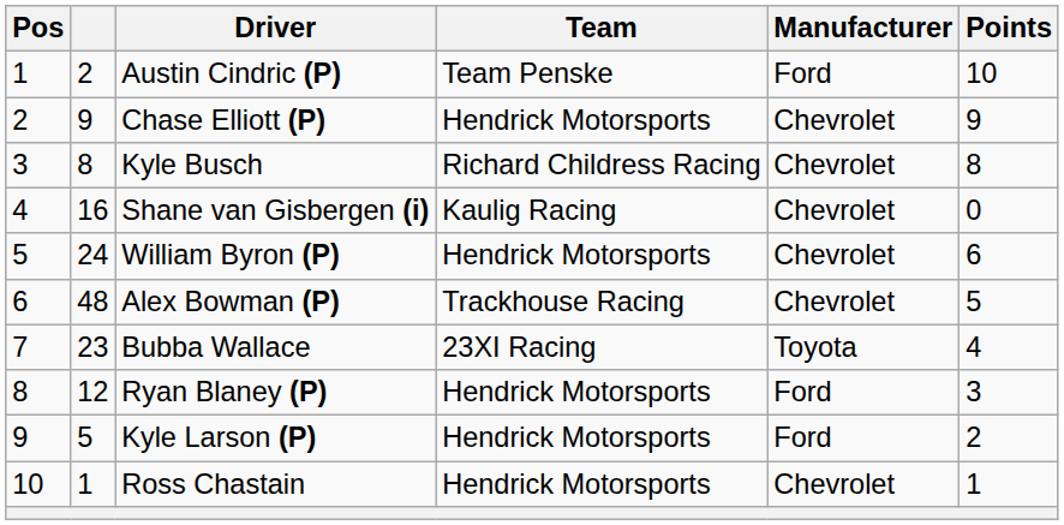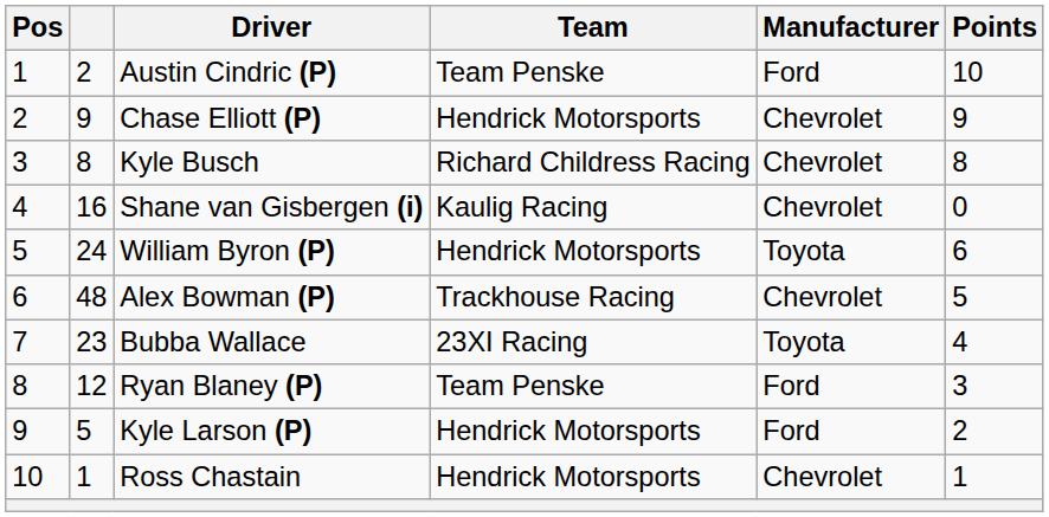William Byron (P) | Manufacturer: Chevrolet -> Toyota
Ryan Blaney (P) | Team: Hendrick Motorsports -> Team Penske
